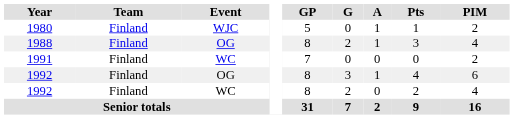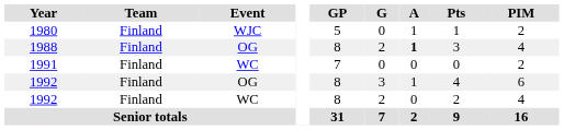1988 | A: normal -> bold
